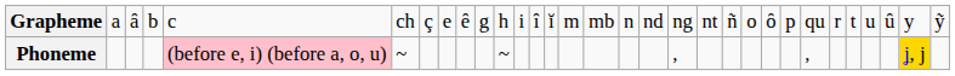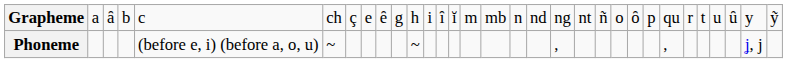Phoneme | column 5: pink background -> no background
Phoneme | column 30: gold background -> no background
